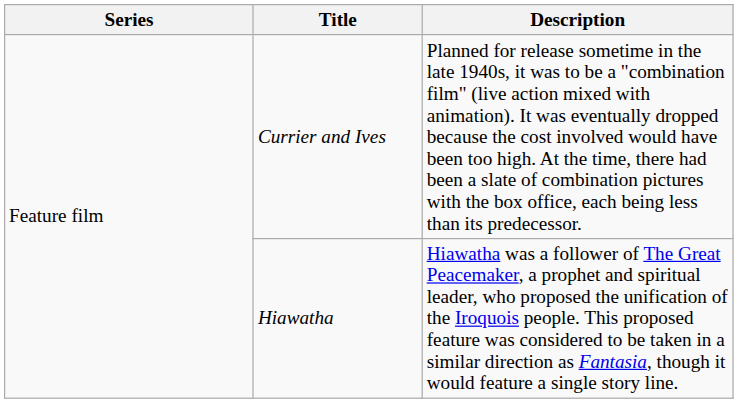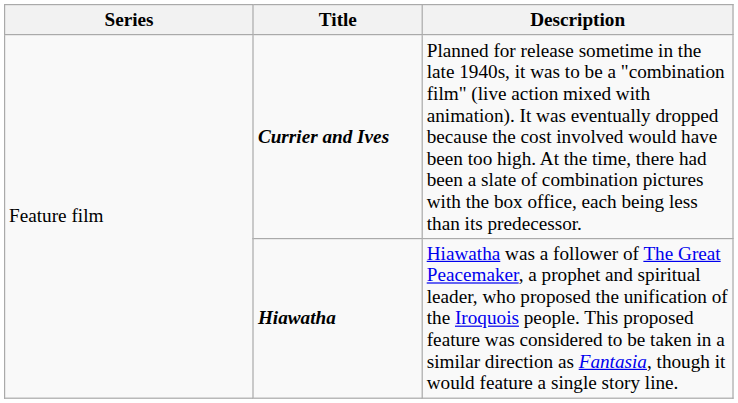Currier and Ives | Title: normal -> bold
Hiawatha | Title: normal -> bold
